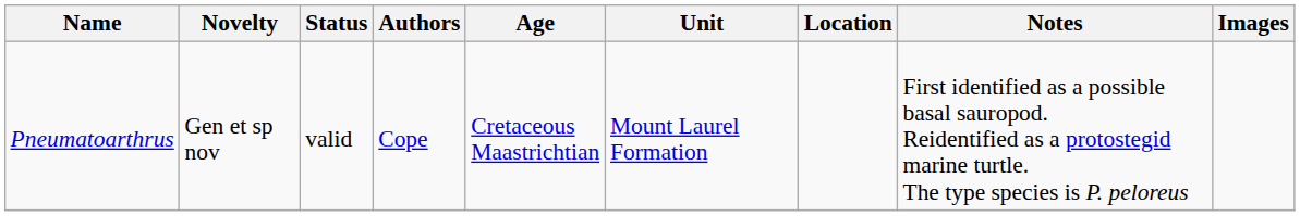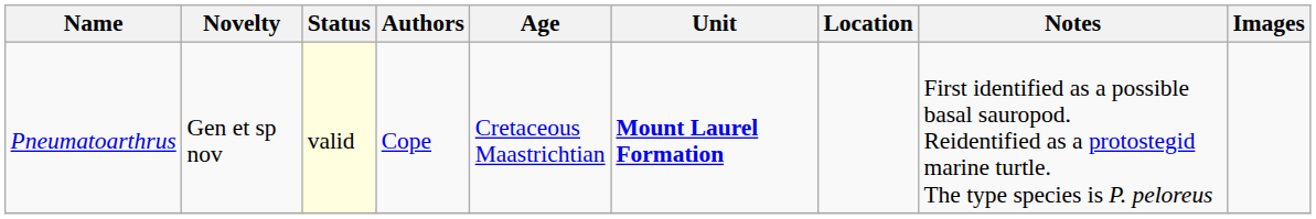Pneumatoarthrus | Status: no background -> lightyellow background
Pneumatoarthrus | Unit: normal -> bold
